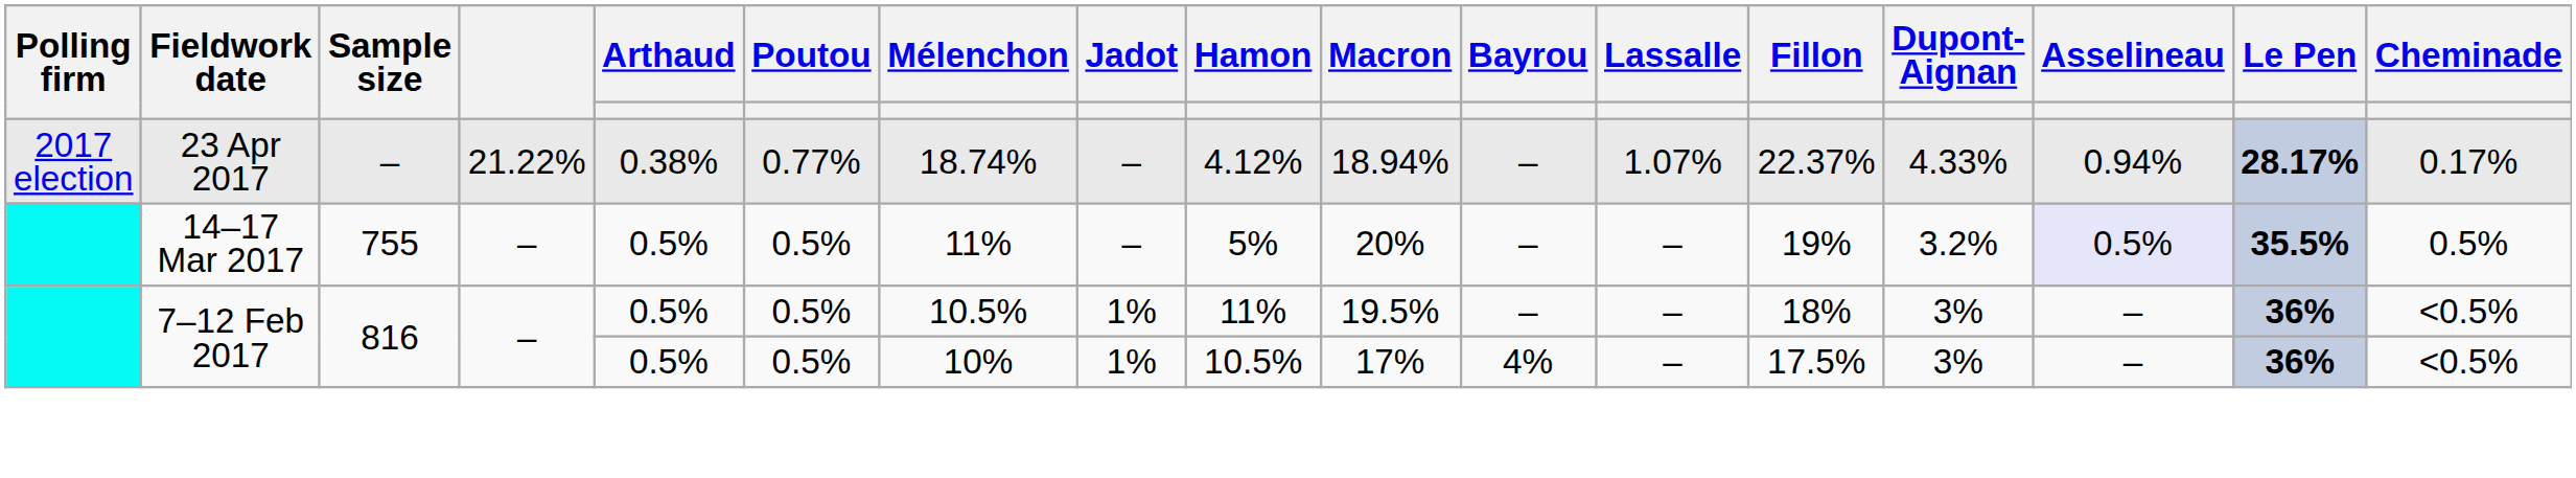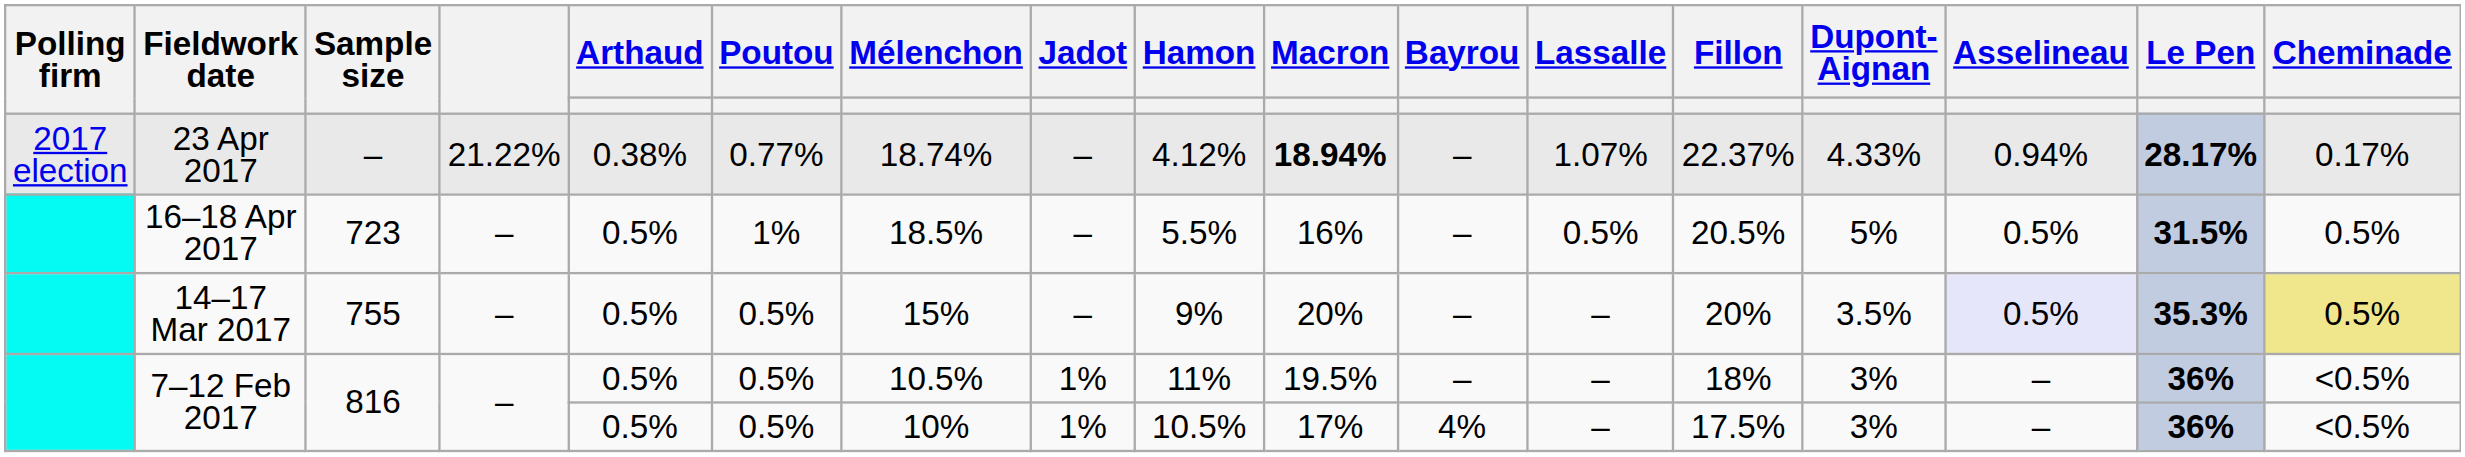23 Apr 2017 | Macron: normal -> bold
+ row: 16–18 Apr 2017 | 723 | – | 0.5% | 1% | 18.5% | – | 5.5% | 16% | – | 0.5% | 20.5% | 5% | 0.5% | 31.5% | 0.5%
14–17 Mar 2017 | Mélenchon: 11% -> 15%
14–17 Mar 2017 | Hamon: 5% -> 9%
14–17 Mar 2017 | Fillon: 19% -> 20%
14–17 Mar 2017 | Dupont-Aignan: 3.2% -> 3.5%
14–17 Mar 2017 | Le Pen: 35.5% -> 35.3%
14–17 Mar 2017 | Cheminade: no background -> khaki background
